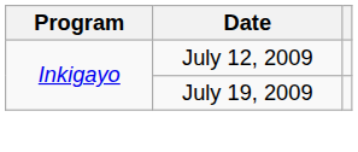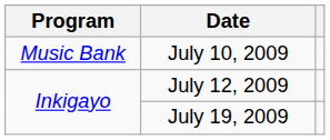+ row: Music Bank | July 10, 2009
